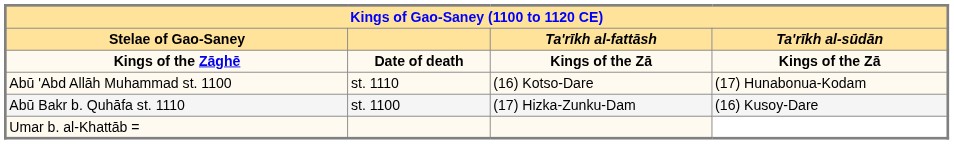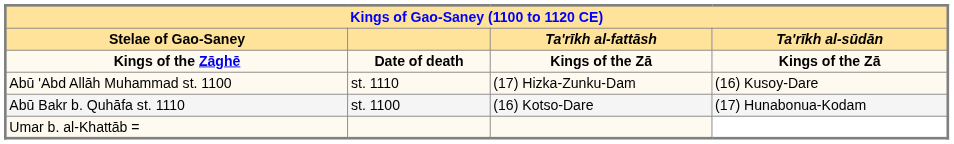Abū 'Abd Allāh Muhammad st. 1100 | Ta'rīkh al-fattāsh / Kings of the Zā: (16) Kotso-Dare -> (17) Hizka-Zunku-Dam
Abū 'Abd Allāh Muhammad st. 1100 | Ta'rīkh al-sūdān / Kings of the Zā: (17) Hunabonua-Kodam -> (16) Kusoy-Dare
Abū Bakr b. Quhāfa st. 1110 | Ta'rīkh al-fattāsh / Kings of the Zā: (17) Hizka-Zunku-Dam -> (16) Kotso-Dare
Abū Bakr b. Quhāfa st. 1110 | Ta'rīkh al-sūdān / Kings of the Zā: (16) Kusoy-Dare -> (17) Hunabonua-Kodam
